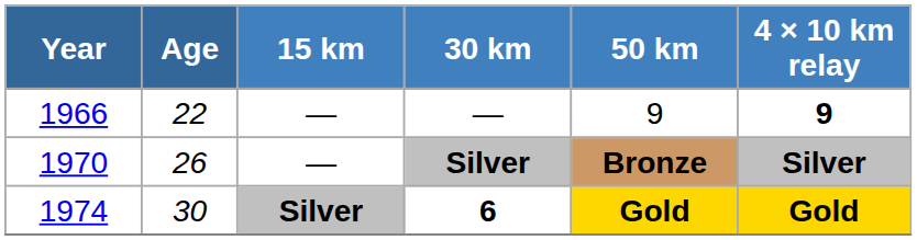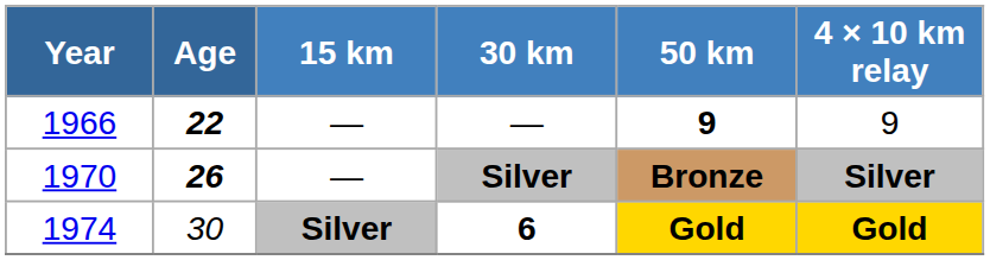1966 | Age: normal -> bold
1966 | 50 km: normal -> bold
1966 | 4 × 10 km relay: bold -> normal
1970 | Age: normal -> bold
